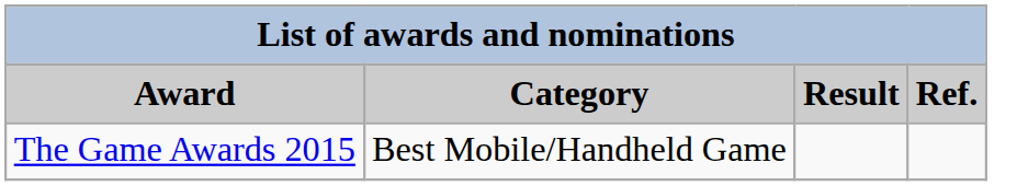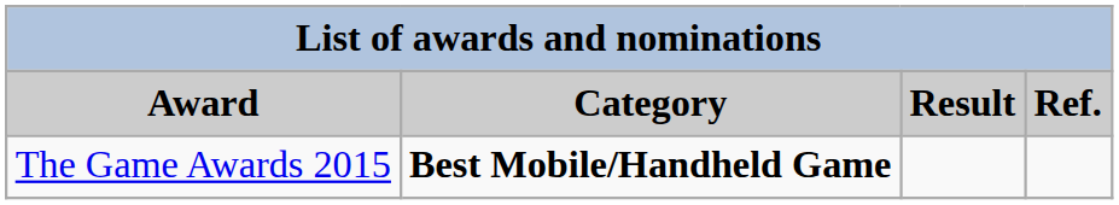The Game Awards 2015 | Category: normal -> bold
